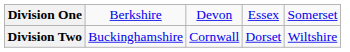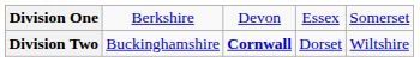Division Two | column 3: normal -> bold
